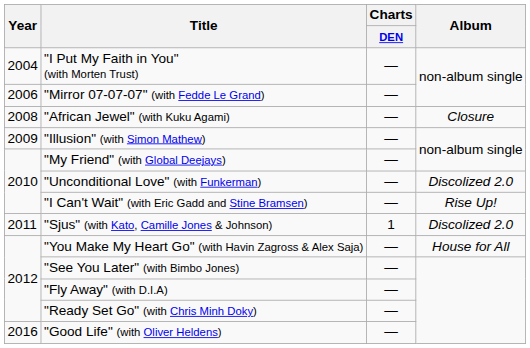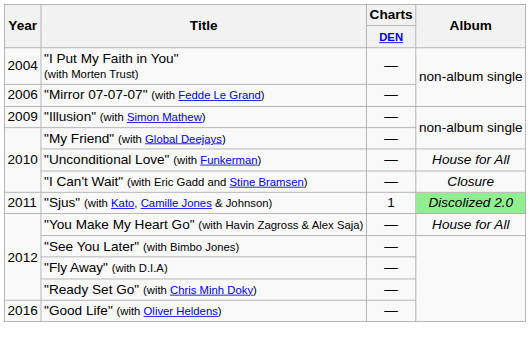- row: 2008 | "African Jewel" (with Kuku Agami) | — | Closure
"Unconditional Love" (with Funkerman) | Album: Discolized 2.0 -> House for All
"I Can't Wait" (with Eric Gadd and Stine Bramsen) | Album: Rise Up! -> Closure
"Sjus" (with Kato, Camille Jones & Johnson) | Album: no background -> lightgreen background
